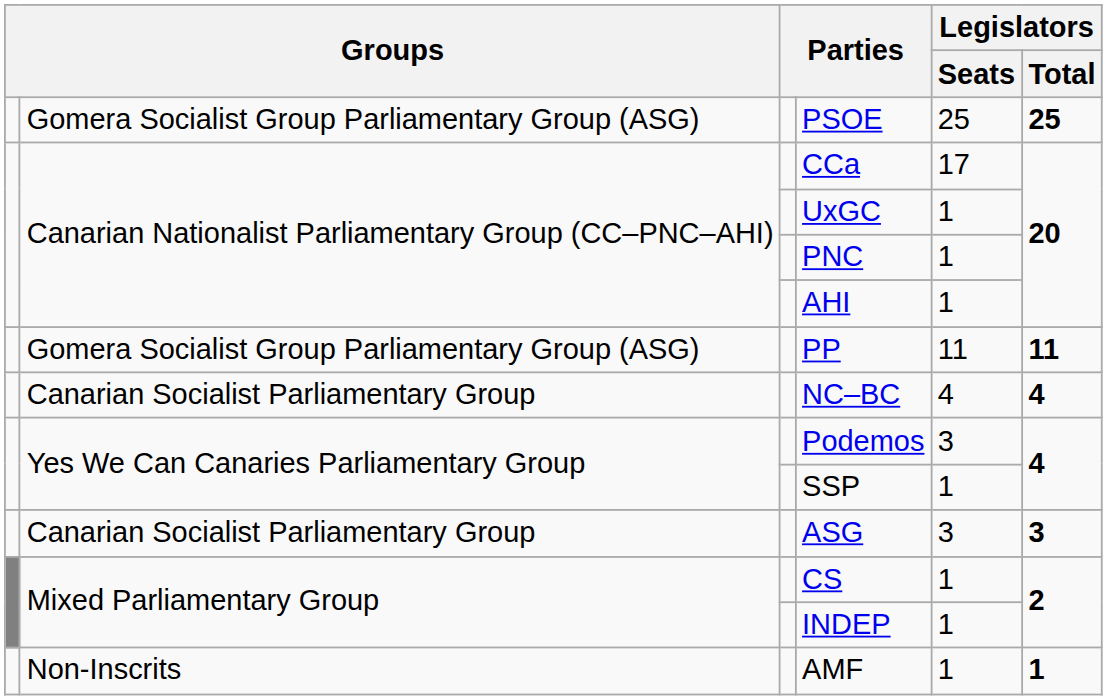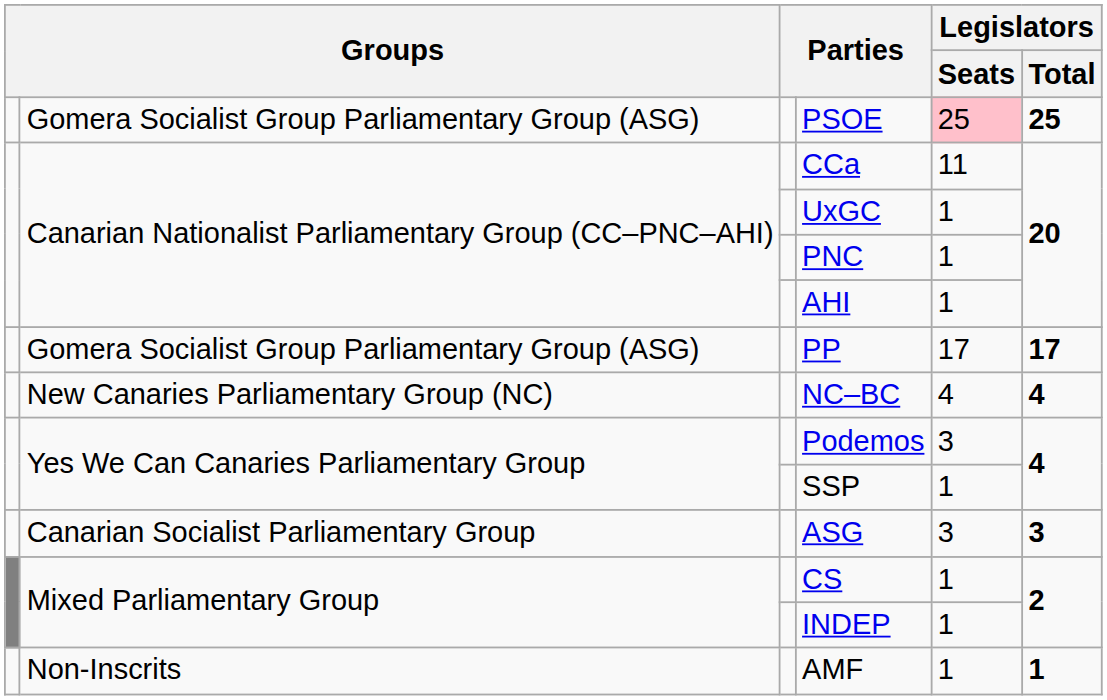PSOE | Legislators / Seats: no background -> pink background
CCa | Legislators / Seats: 17 -> 11
PP | Legislators / Seats: 11 -> 17
PP | Legislators / Total: 11 -> 17
NC–BC | column 2: Canarian Socialist Parliamentary Group -> New Canaries Parliamentary Group (NC)
